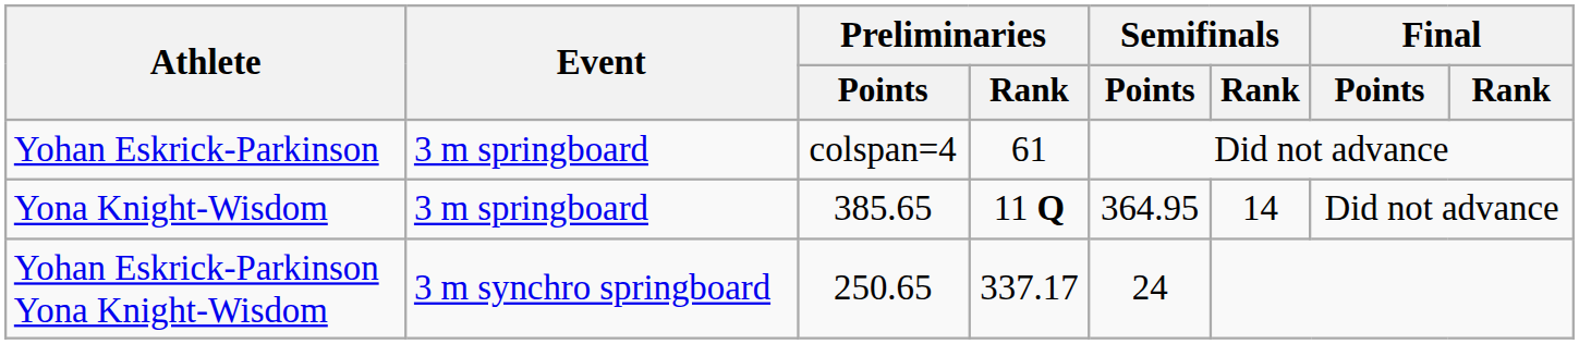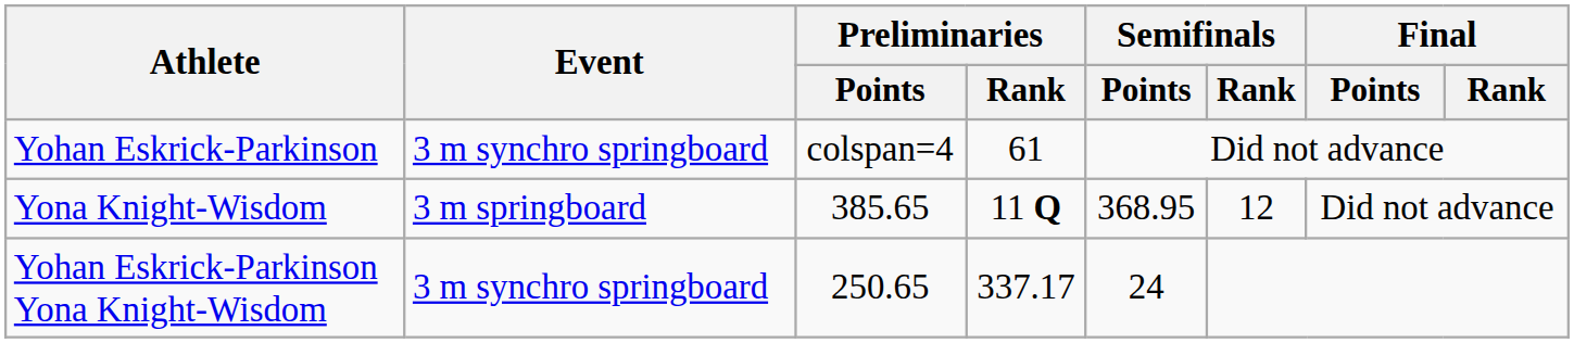Yohan Eskrick-Parkinson | Event: 3 m springboard -> 3 m synchro springboard
Yona Knight-Wisdom | Semifinals / Points: 364.95 -> 368.95
Yona Knight-Wisdom | Semifinals / Rank: 14 -> 12
